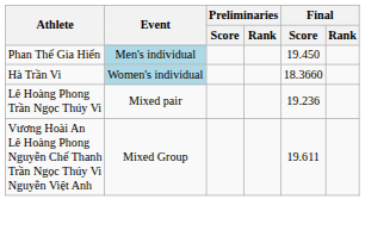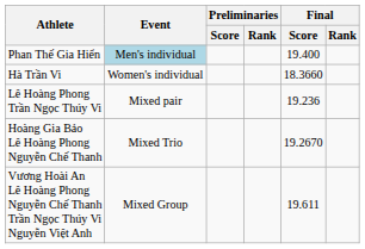Phan Thế Gia Hiển | Final / Score: 19.450 -> 19.400
Hà Trần Vi | Event: lightblue background -> no background
+ row: Hoàng Gia Bảo Lê Hoàng Phong Nguyễn Chế Thanh | Mixed Trio | 19.2670
